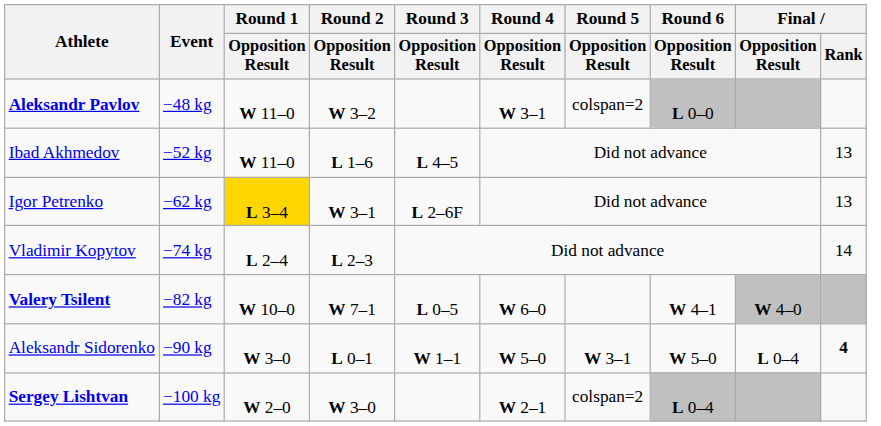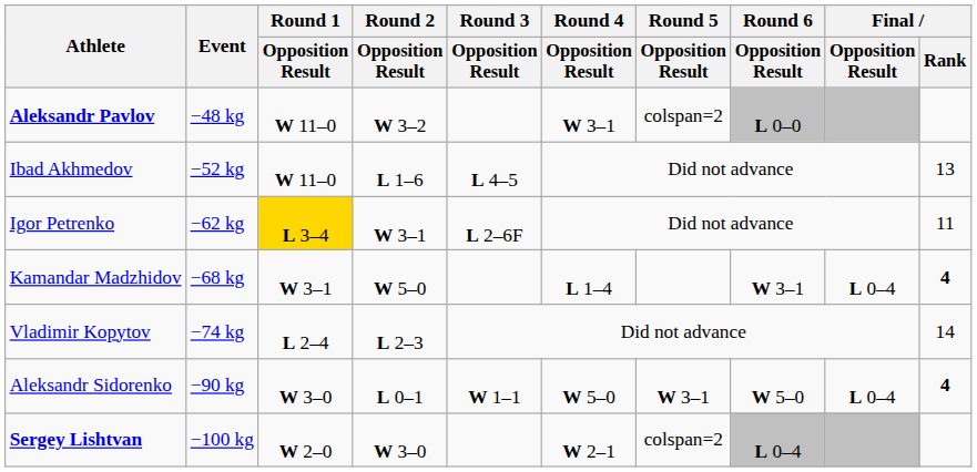Igor Petrenko | Final / Rank: 13 -> 11
+ row: Kamandar Madzhidov | −68 kg | W 3–1 | W 5–0 | L 1–4 | W 3–1 | L 0–4 | 4
- row: Valery Tsilent | −82 kg | W 10–0 | W 7–1 | L 0–5 | W 6–0 | W 4–1 | W 4–0
